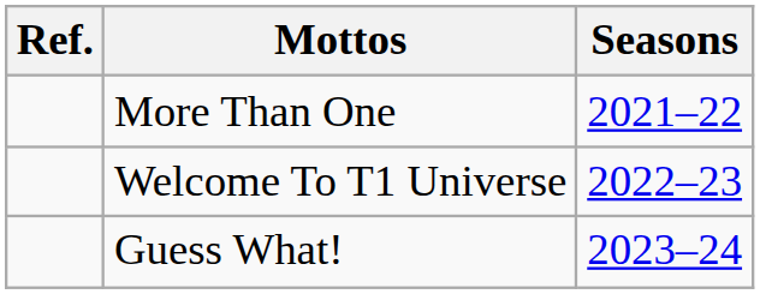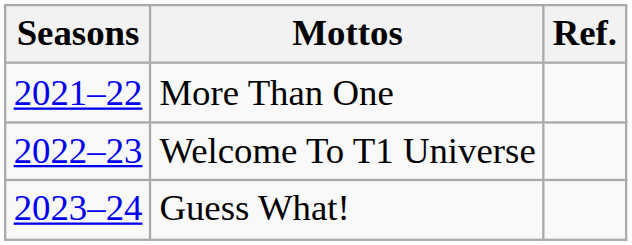columns swapped: Seasons <-> Ref.
